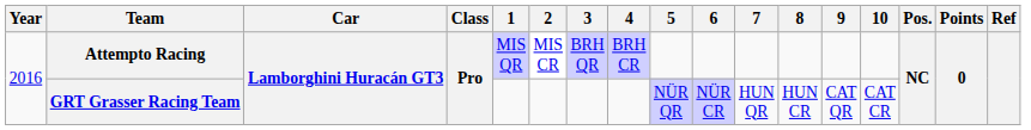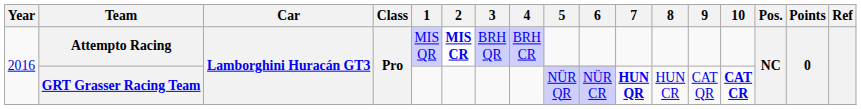Attempto Racing | 2: normal -> bold
GRT Grasser Racing Team | 7: normal -> bold
GRT Grasser Racing Team | 10: normal -> bold
